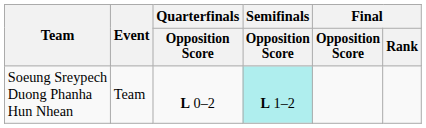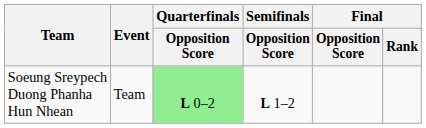Soeung Sreypech Duong Phanha Hun Nhean | Quarterfinals / Opposition Score: no background -> lightgreen background
Soeung Sreypech Duong Phanha Hun Nhean | Semifinals / Opposition Score: paleturquoise background -> no background
